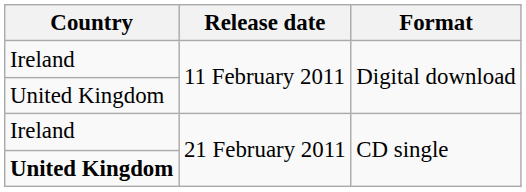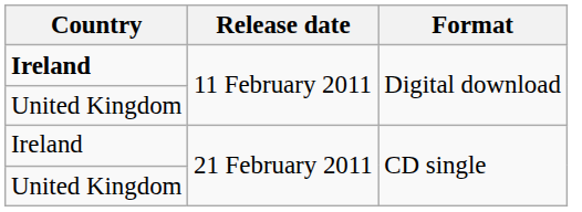Ireland / 11 February 2011 | Country: normal -> bold
United Kingdom / 21 February 2011 | Country: bold -> normal
